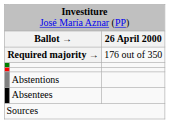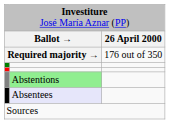Abstentions | column 2: no background -> lightgreen background
Absentees | column 2: no background -> lavender background
